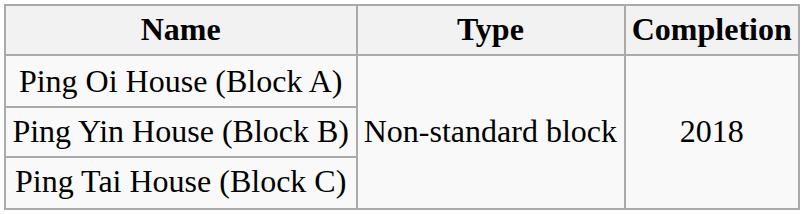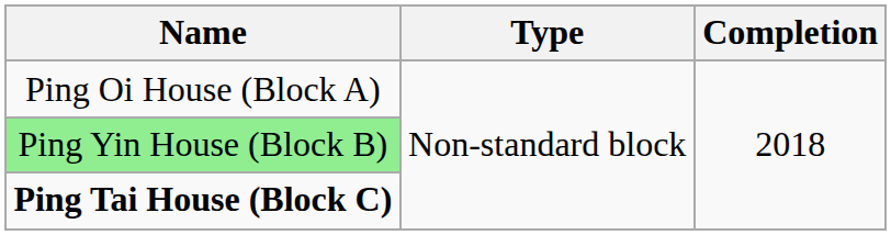Ping Yin House (Block B) | Name: no background -> lightgreen background
Ping Tai House (Block C) | Name: normal -> bold
